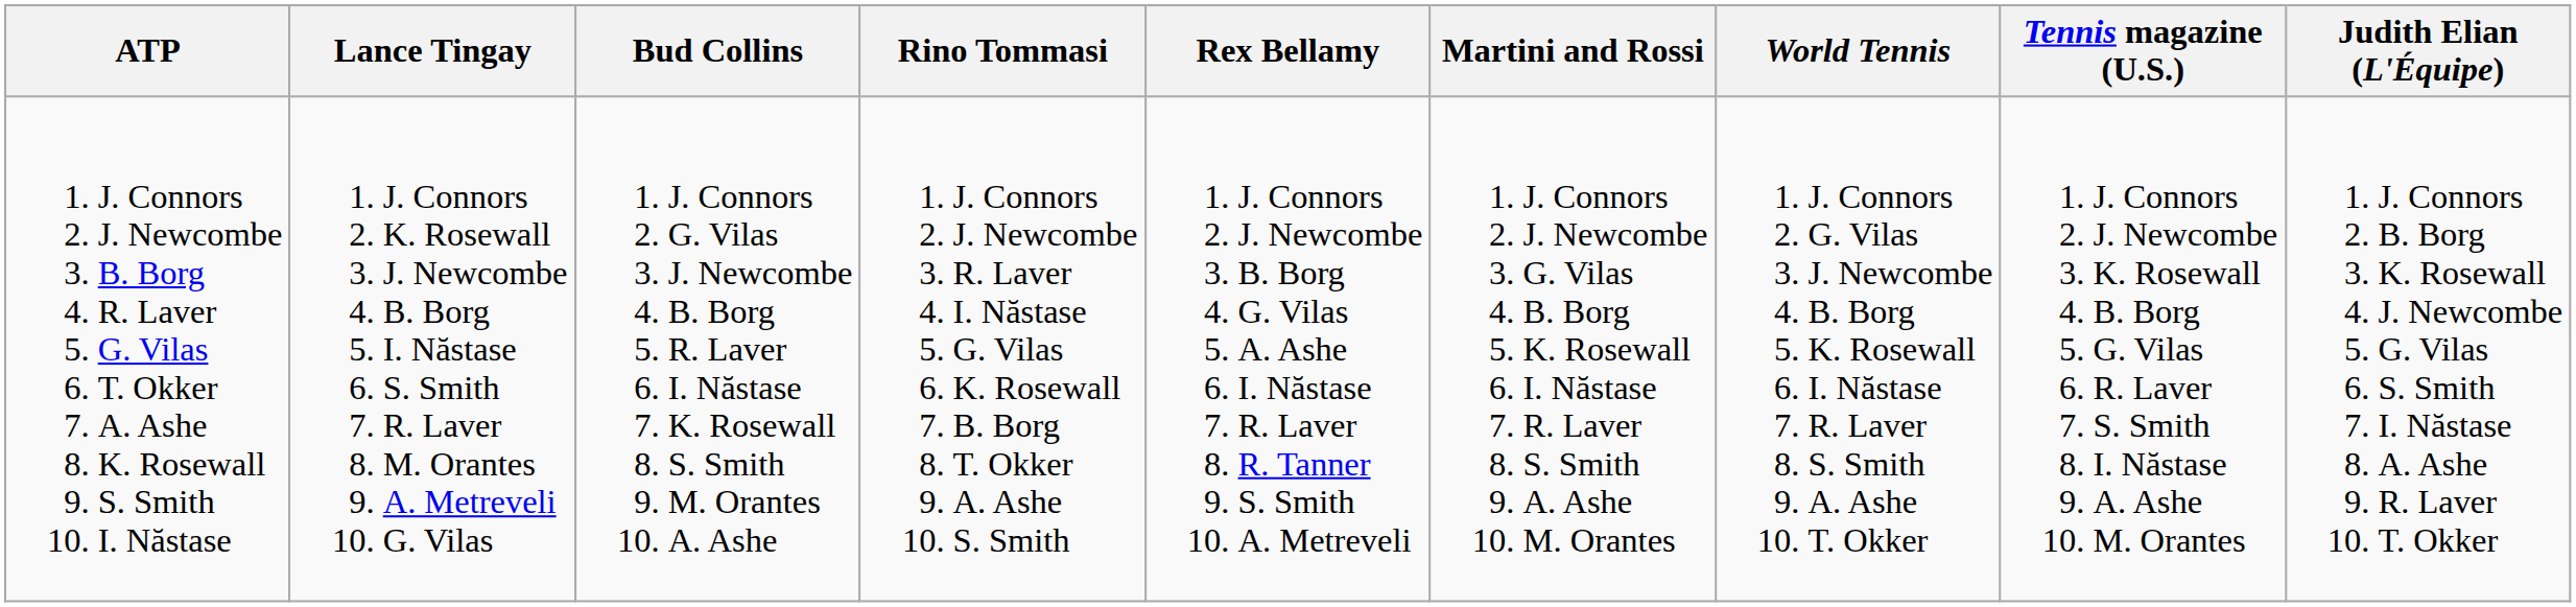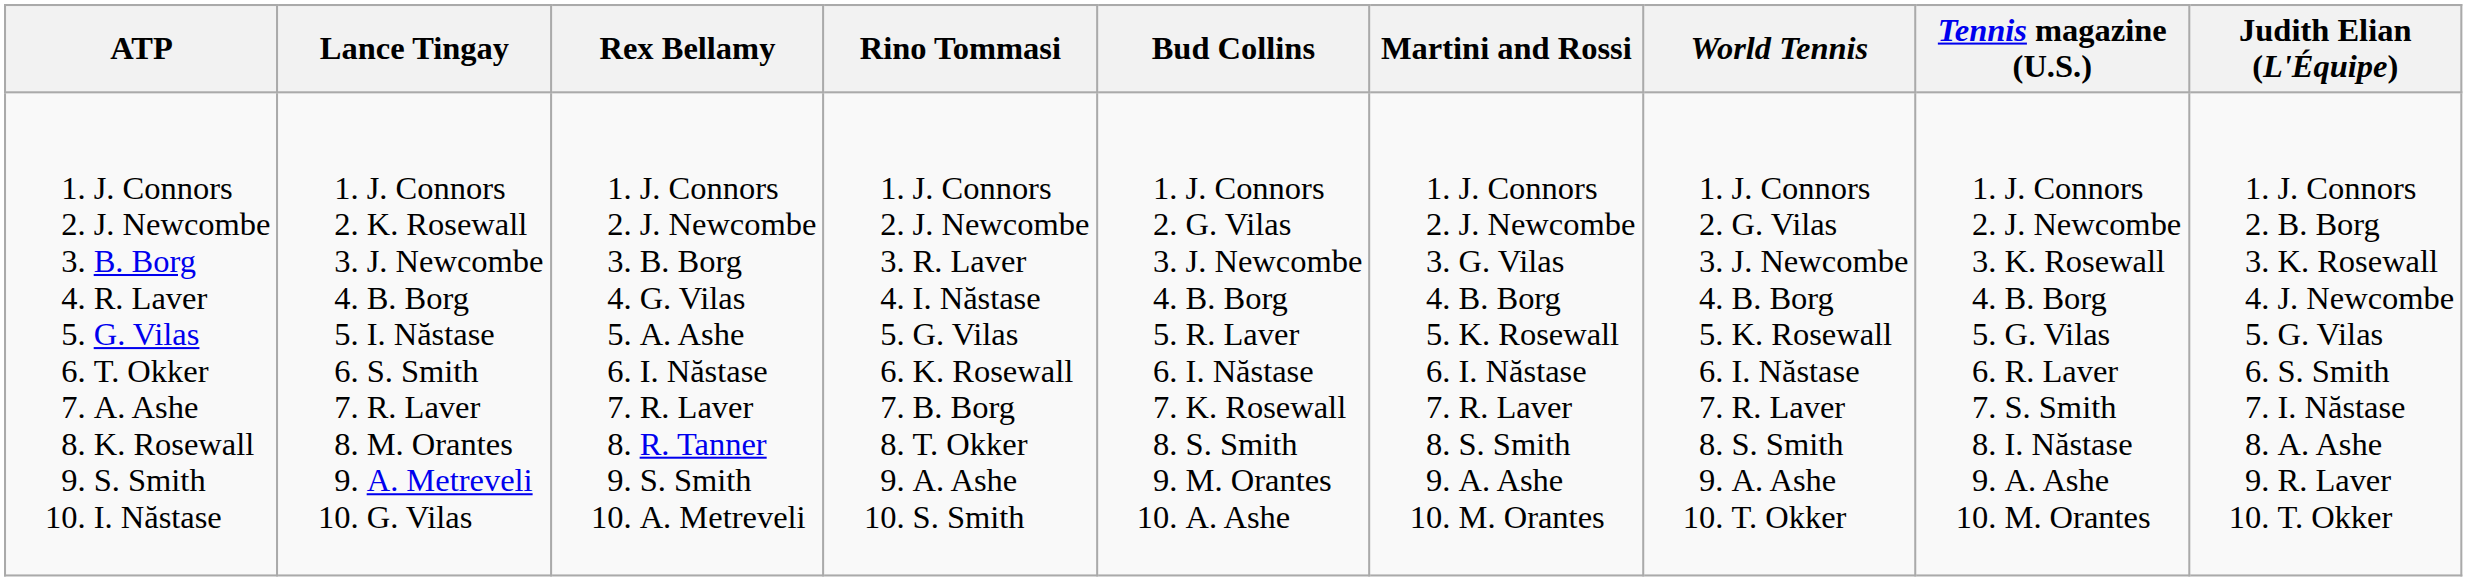columns swapped: Bud Collins <-> Rex Bellamy
